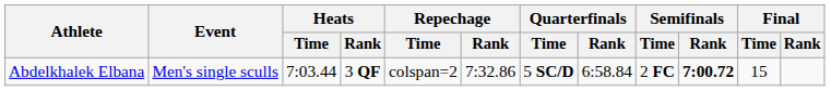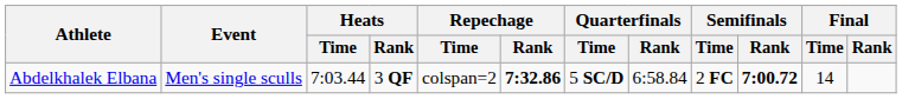Abdelkhalek Elbana | Repechage / Rank: normal -> bold
Abdelkhalek Elbana | Final / Time: 15 -> 14
